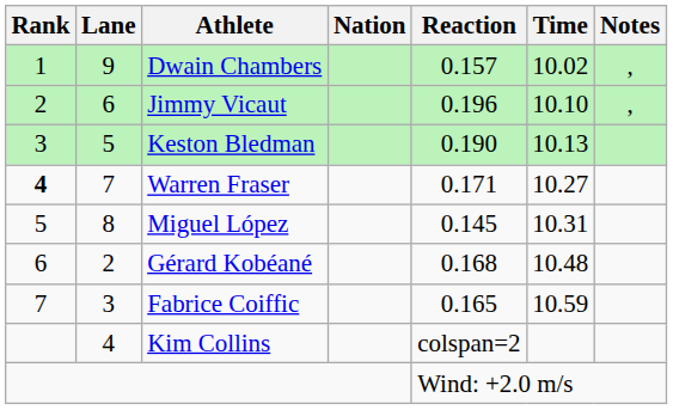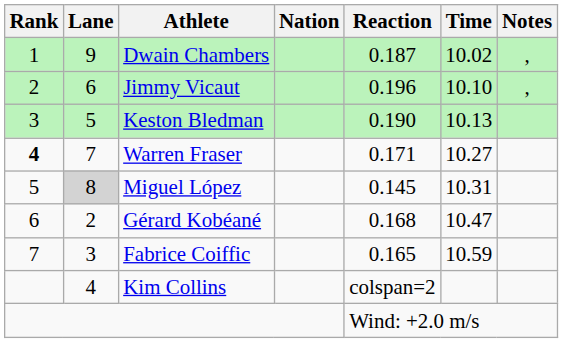Dwain Chambers | Reaction: 0.157 -> 0.187
Miguel López | Lane: no background -> lightgrey background
Gérard Kobéané | Time: 10.48 -> 10.47
